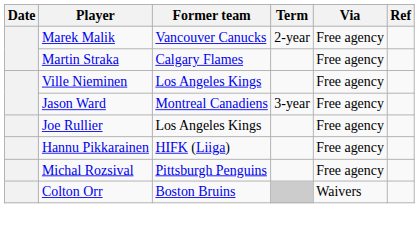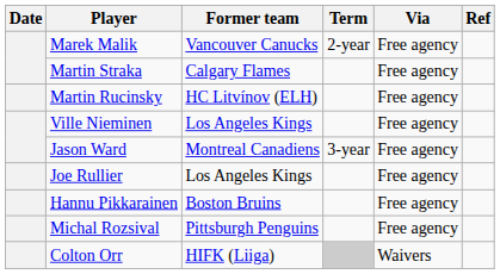+ row: Martin Rucinsky | HC Litvínov (ELH) | Free agency
Hannu Pikkarainen | Former team: HIFK (Liiga) -> Boston Bruins
Colton Orr | Former team: Boston Bruins -> HIFK (Liiga)
